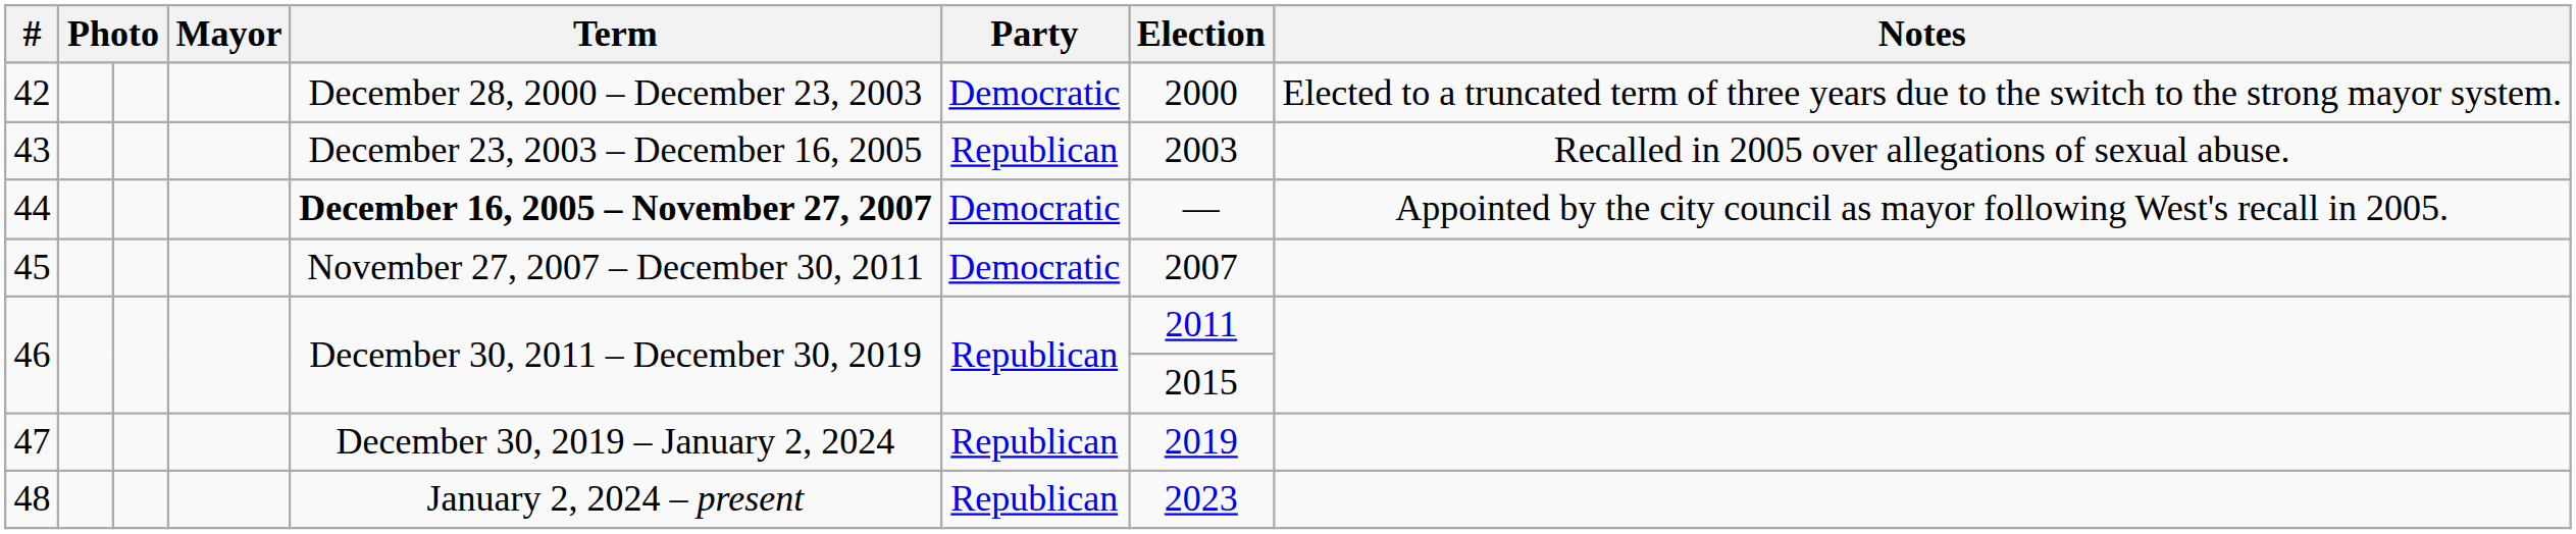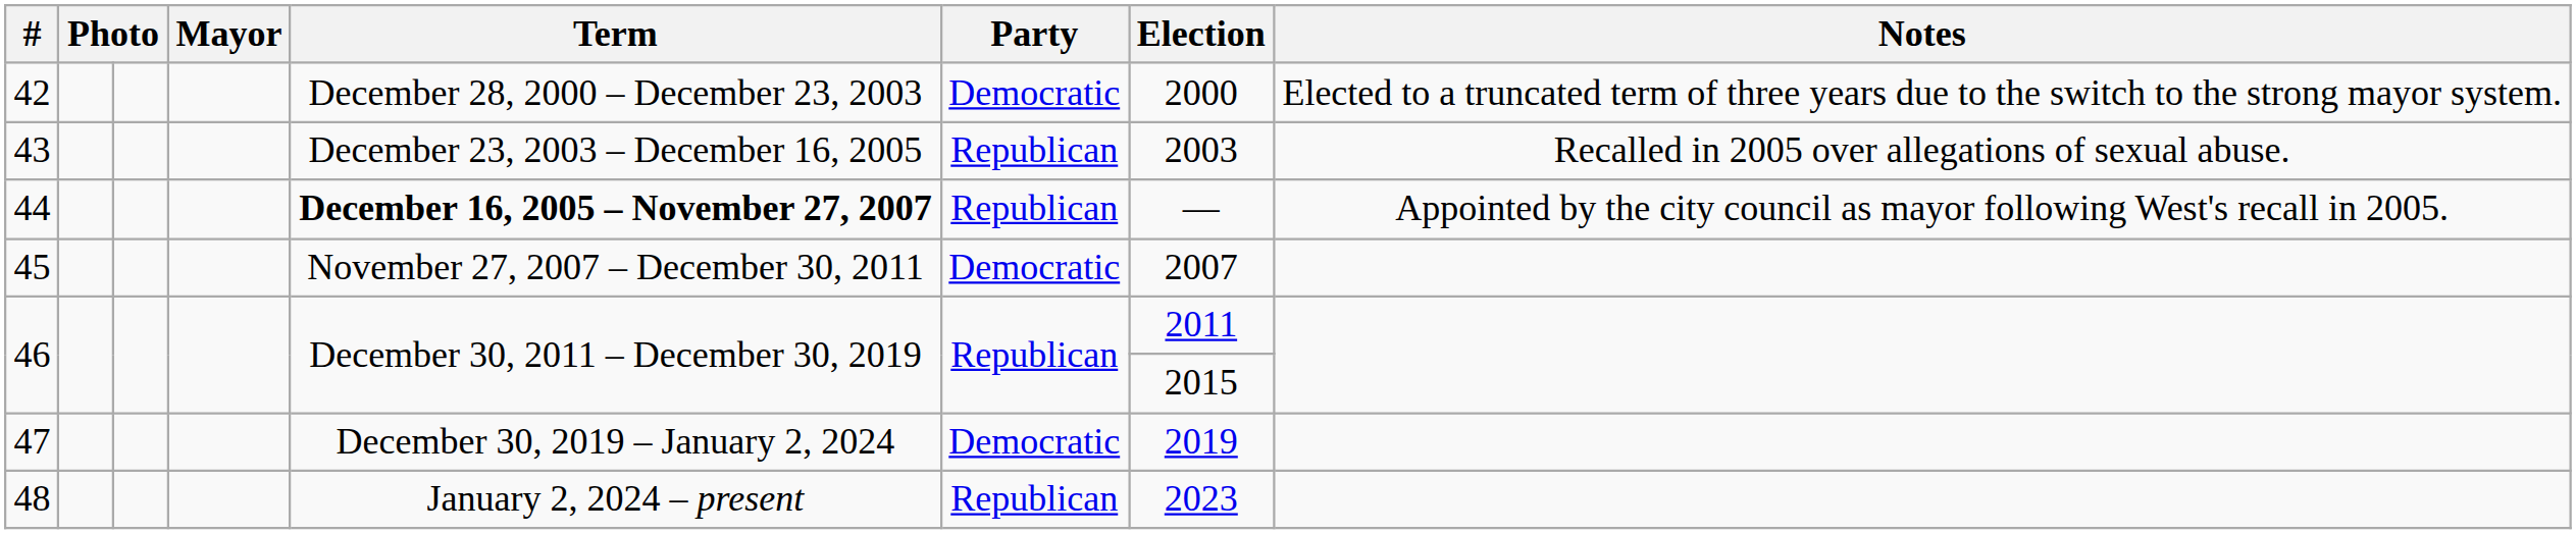44 | Party: Democratic -> Republican
47 | Party: Republican -> Democratic
